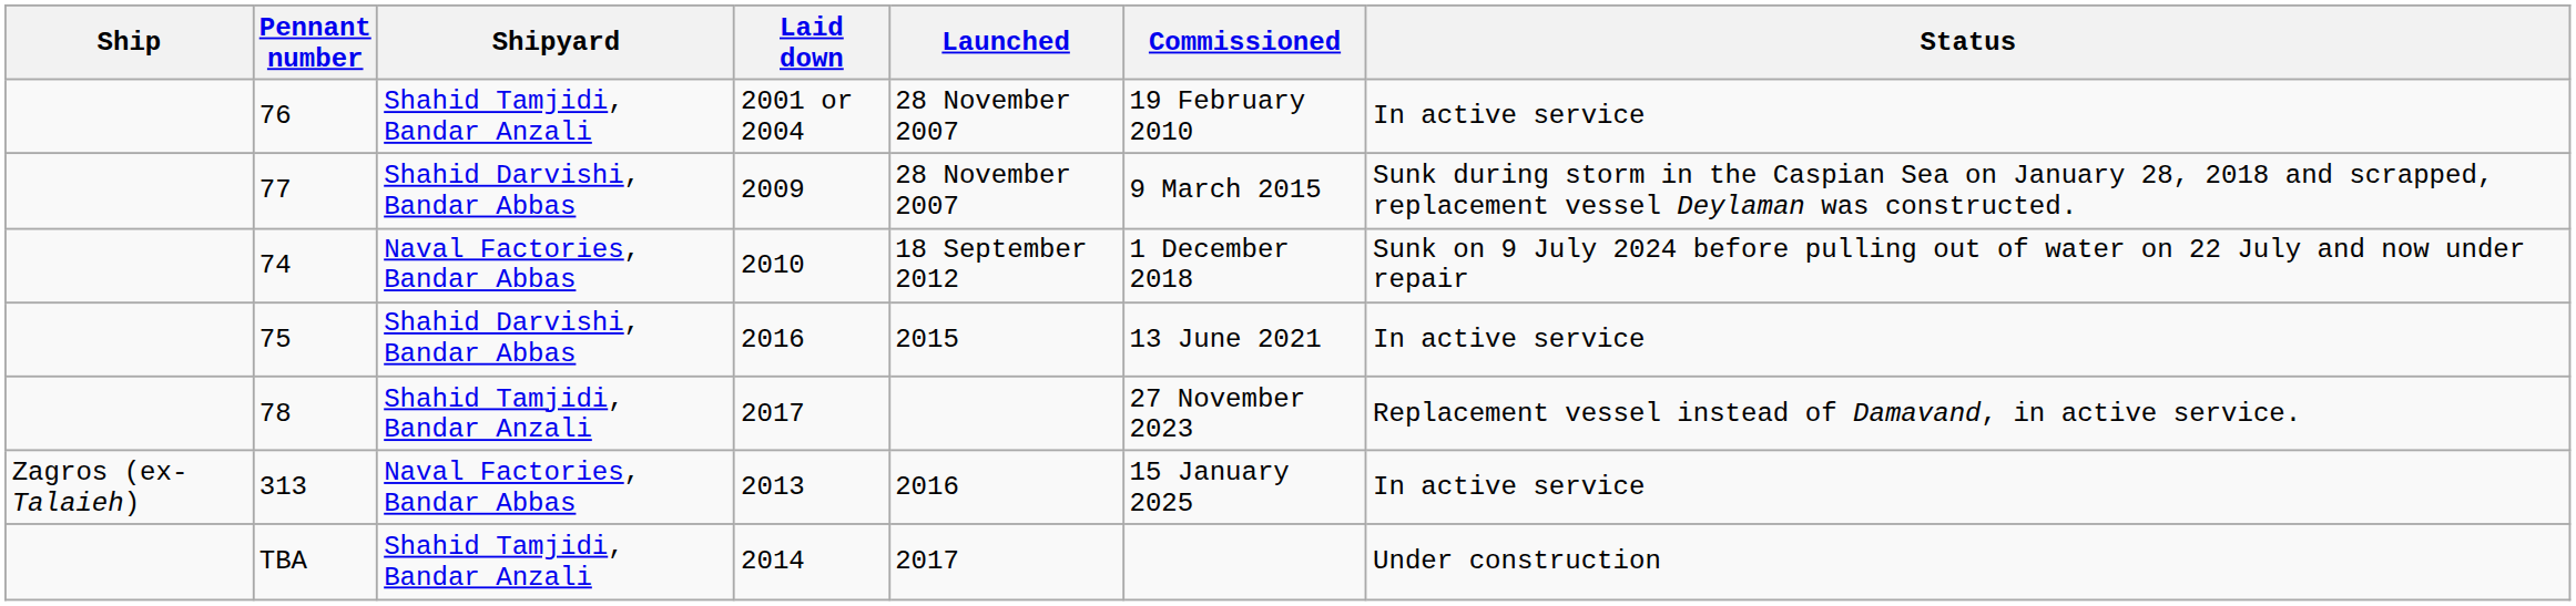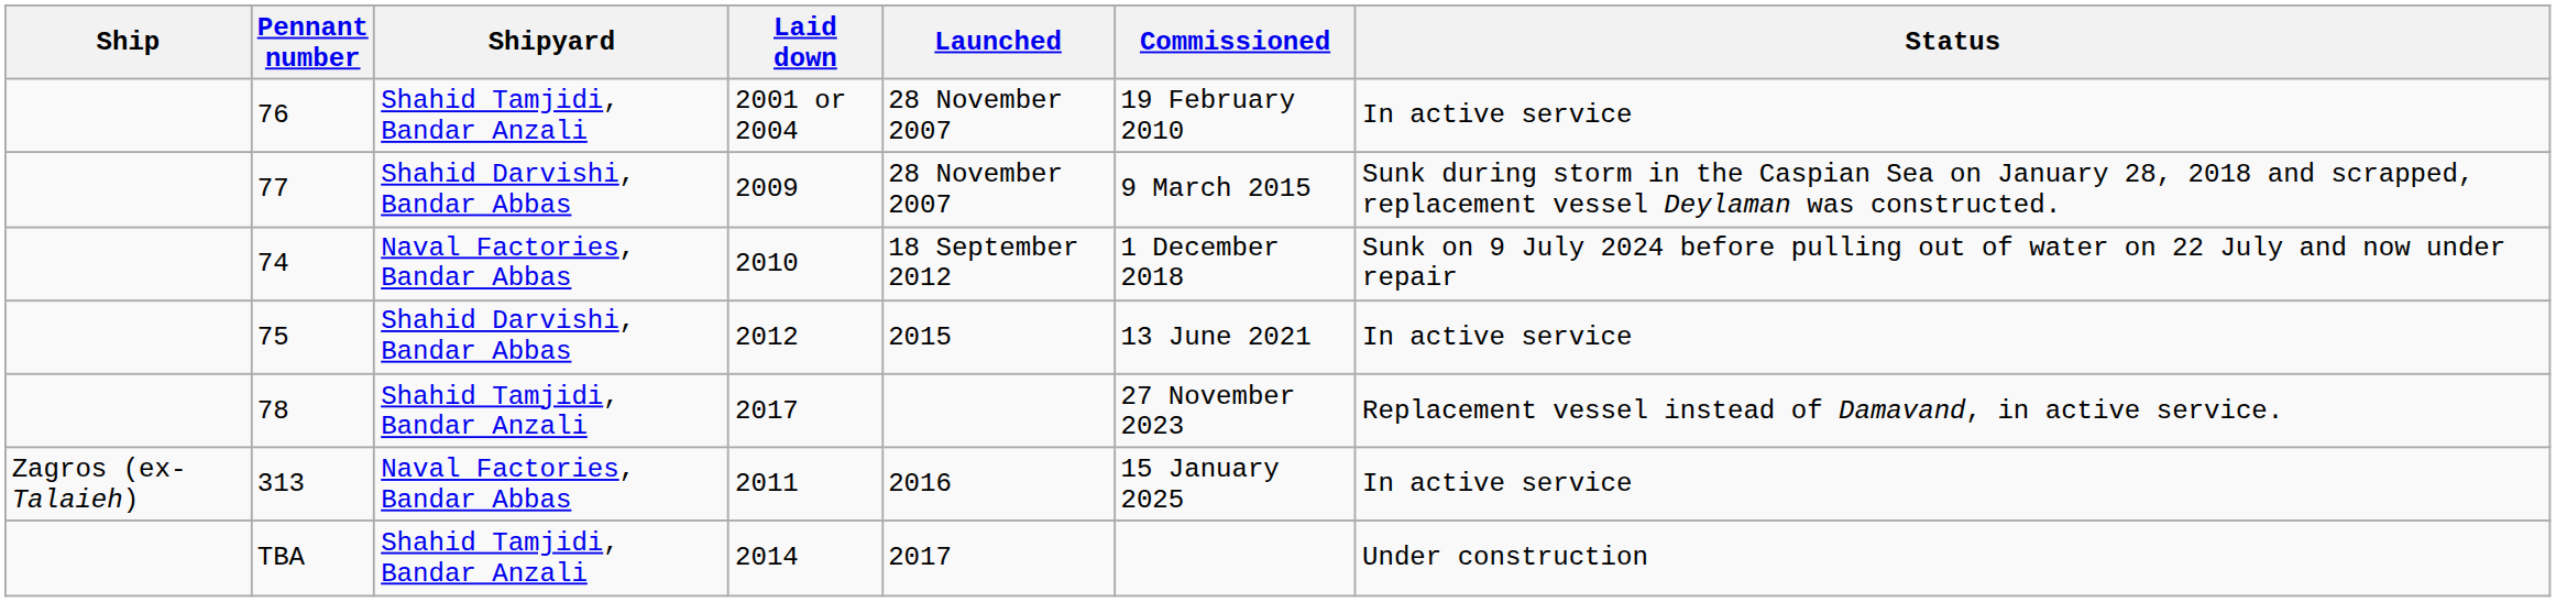75 | Laid down: 2016 -> 2012
313 | Laid down: 2013 -> 2011
